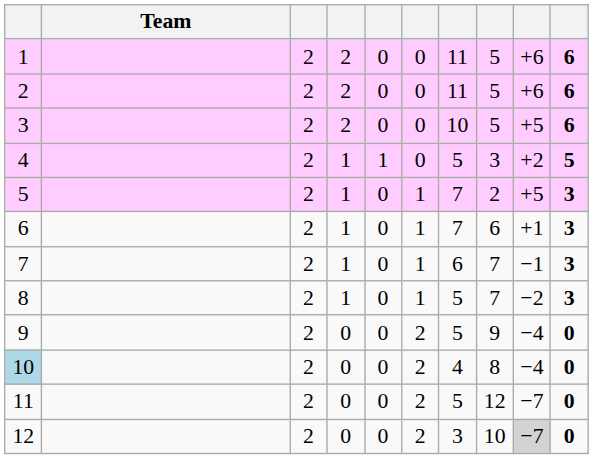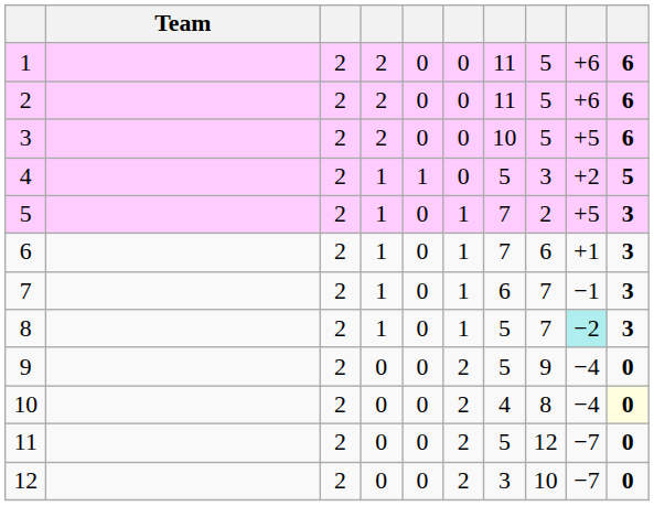row 9 | column 9: no background -> paleturquoise background
row 11 | column 1: lightblue background -> no background
row 11 | column 10: no background -> lightyellow background
row 13 | column 9: lightgrey background -> no background
